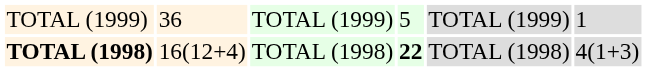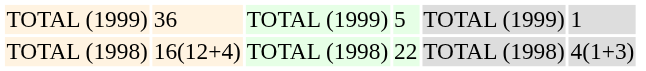row 2 | column 1: bold -> normal
row 2 | column 4: bold -> normal
